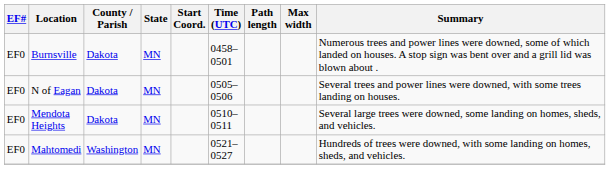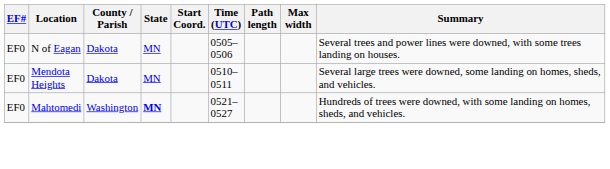- row: EF0 | Burnsville | Dakota | MN | 0458–0501 | Numerous trees and power lines were downed, some of which landed on houses. A stop sign was bent over and a grill lid was blown about .
Mahtomedi | State: normal -> bold
